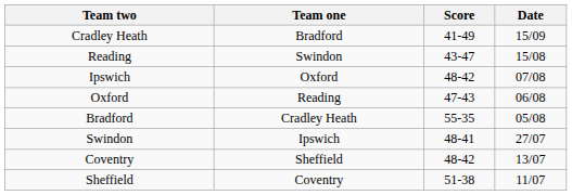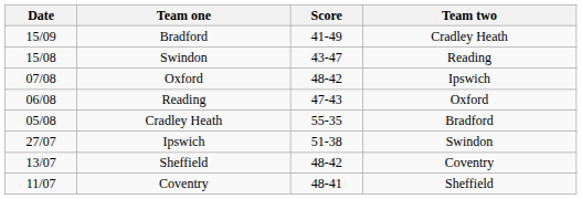columns swapped: Date <-> Team two
row 7 | Score: 48-41 -> 51-38
row 9 | Score: 51-38 -> 48-41
